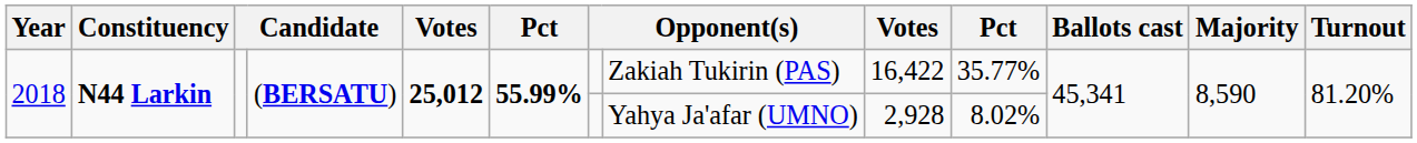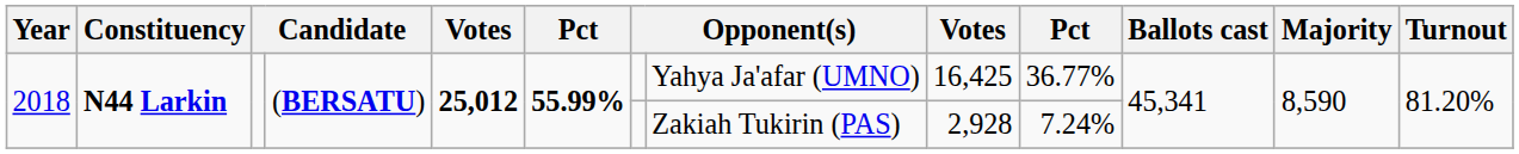row 2 | column 8: Zakiah Tukirin (PAS) -> Yahya Ja'afar (UMNO)
row 2 | column 9: 16,422 -> 16,425
row 2 | column 10: 35.77% -> 36.77%
row 3 | column 8: Yahya Ja'afar (UMNO) -> Zakiah Tukirin (PAS)
row 3 | column 10: 8.02% -> 7.24%
